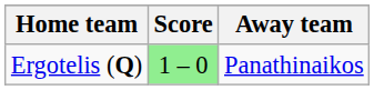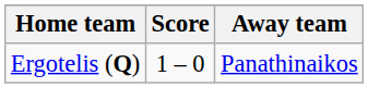Ergotelis (Q) | Score: lightgreen background -> no background
